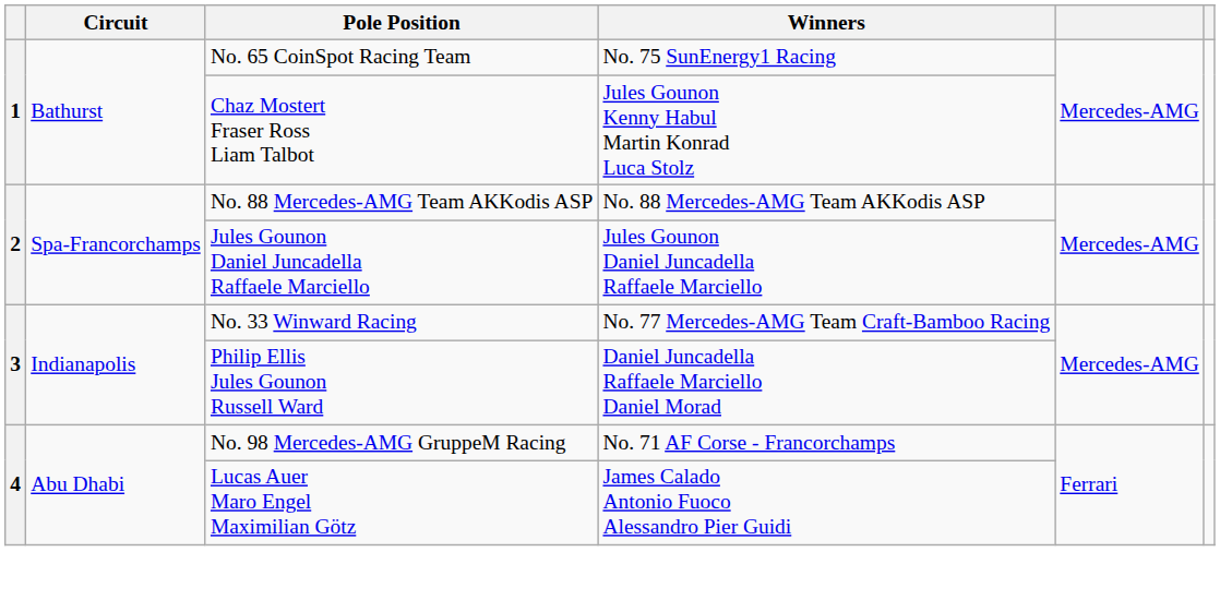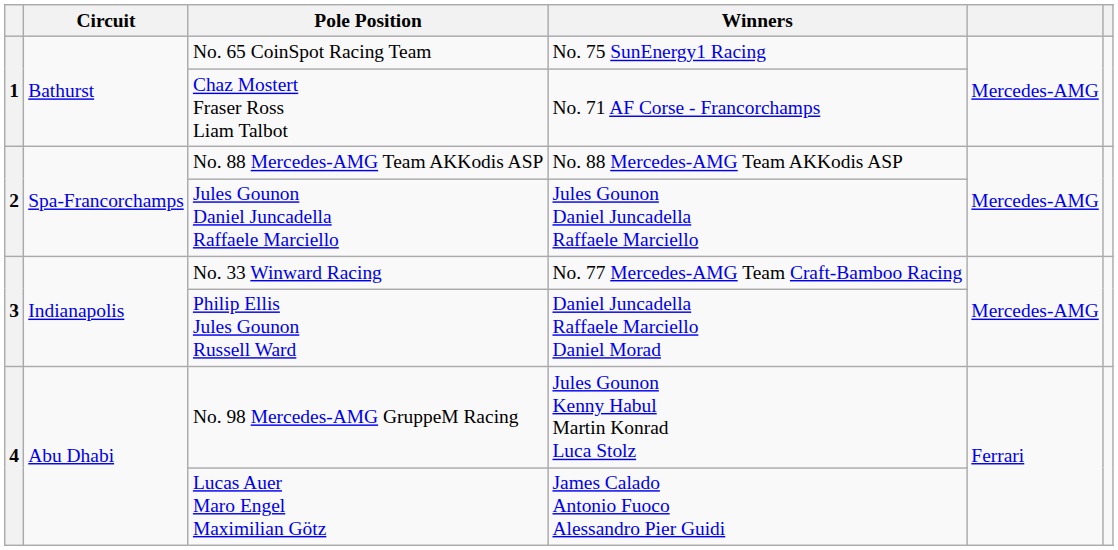Chaz Mostert Fraser Ross Liam Talbot | Winners: Jules Gounon Kenny Habul Martin Konrad Luca Stolz -> No. 71 AF Corse - Francorchamps
No. 98 Mercedes-AMG GruppeM Racing | Winners: No. 71 AF Corse - Francorchamps -> Jules Gounon Kenny Habul Martin Konrad Luca Stolz
